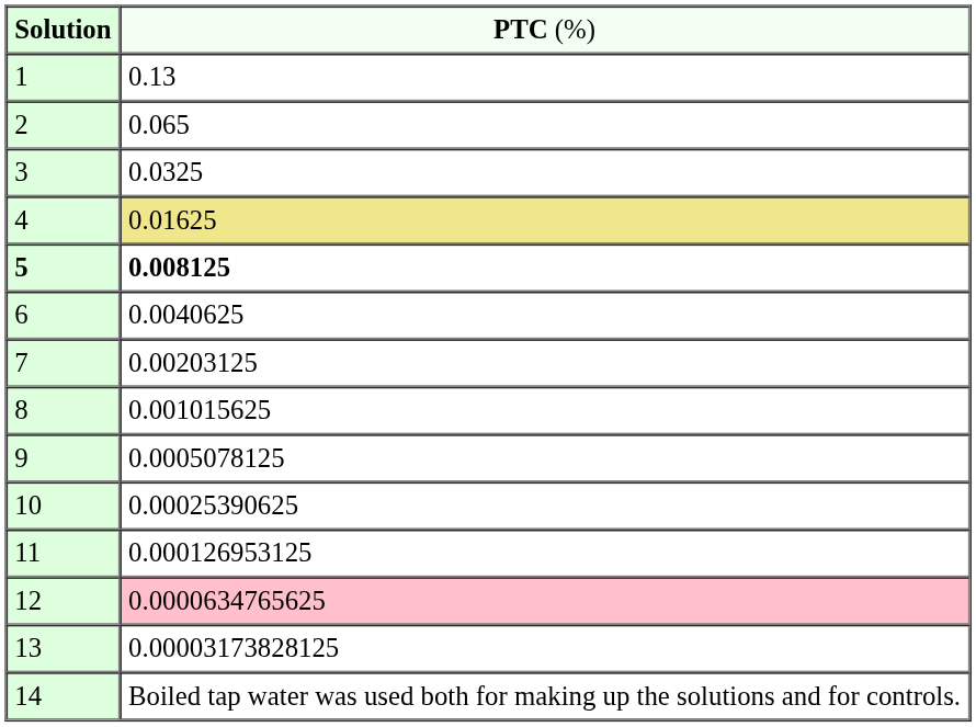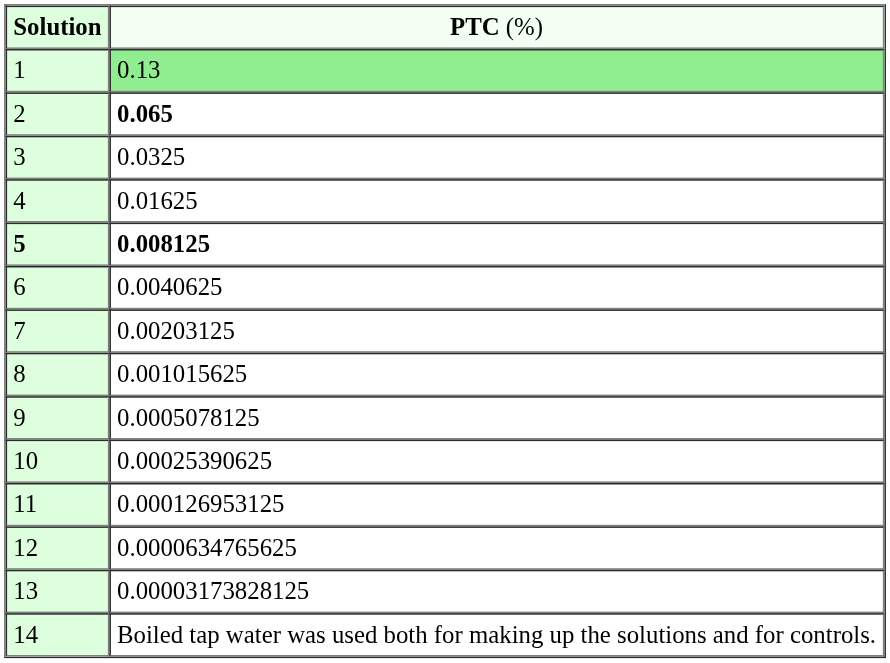1 | column 2: no background -> lightgreen background
2 | column 2: normal -> bold
4 | column 2: khaki background -> no background
12 | column 2: pink background -> no background
